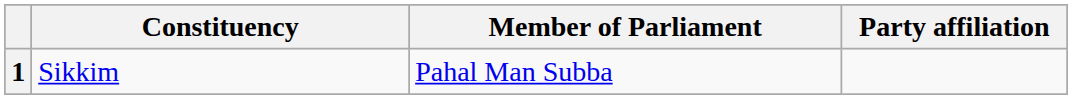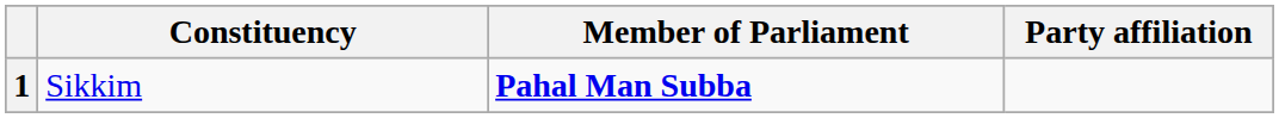1 | Member of Parliament: normal -> bold
